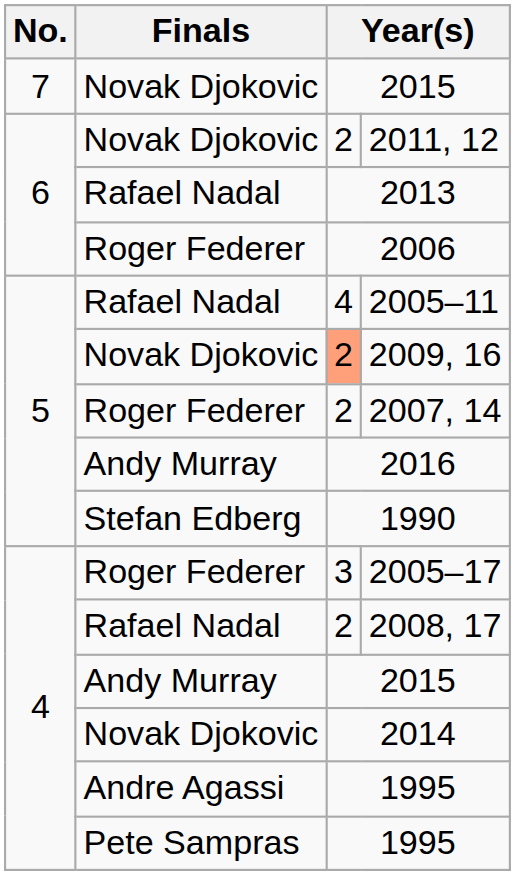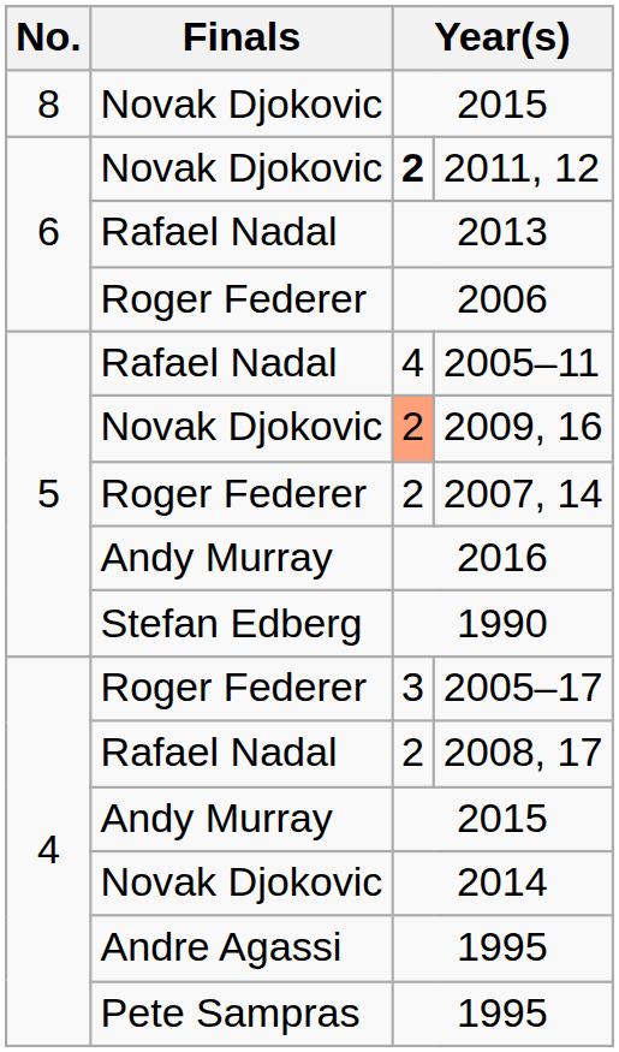Novak Djokovic / 2015 | No.: 7 -> 8
2011, 12 | column 3: normal -> bold
